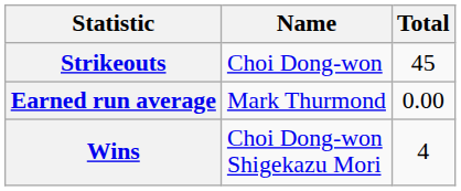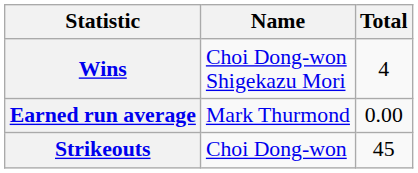rows swapped: Wins <-> Strikeouts
